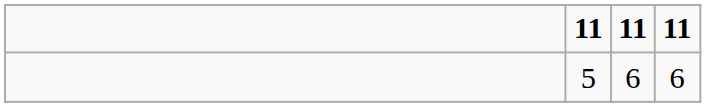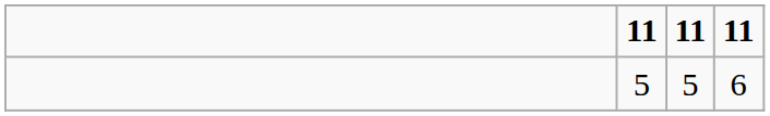row 2 | column 3: 6 -> 5
